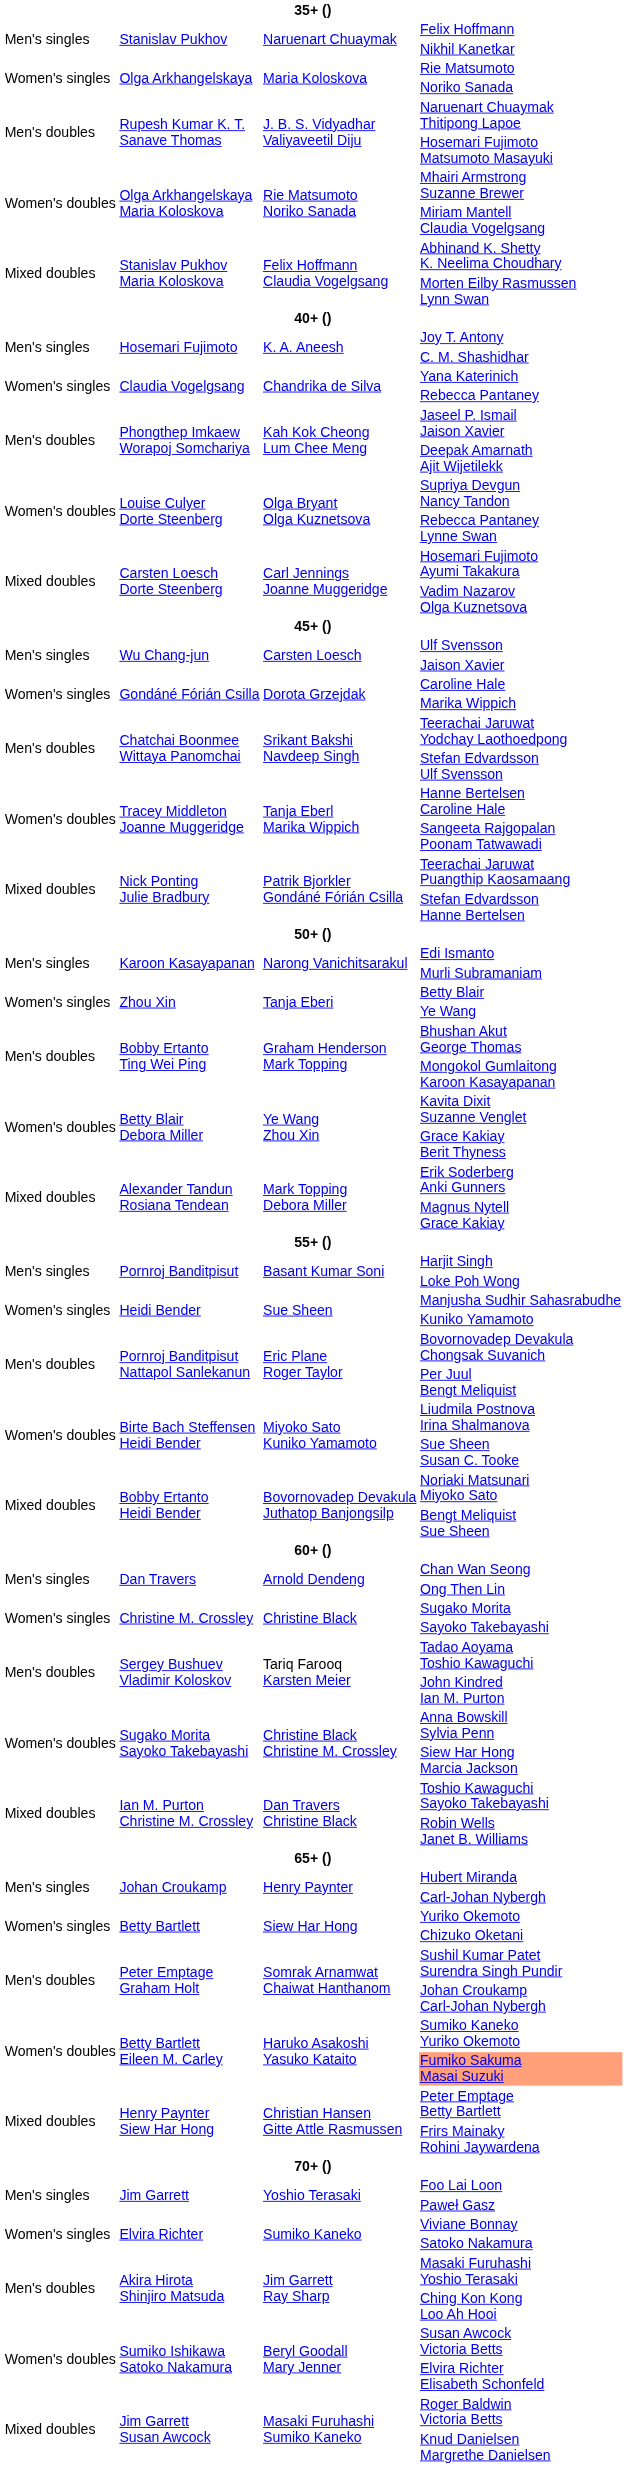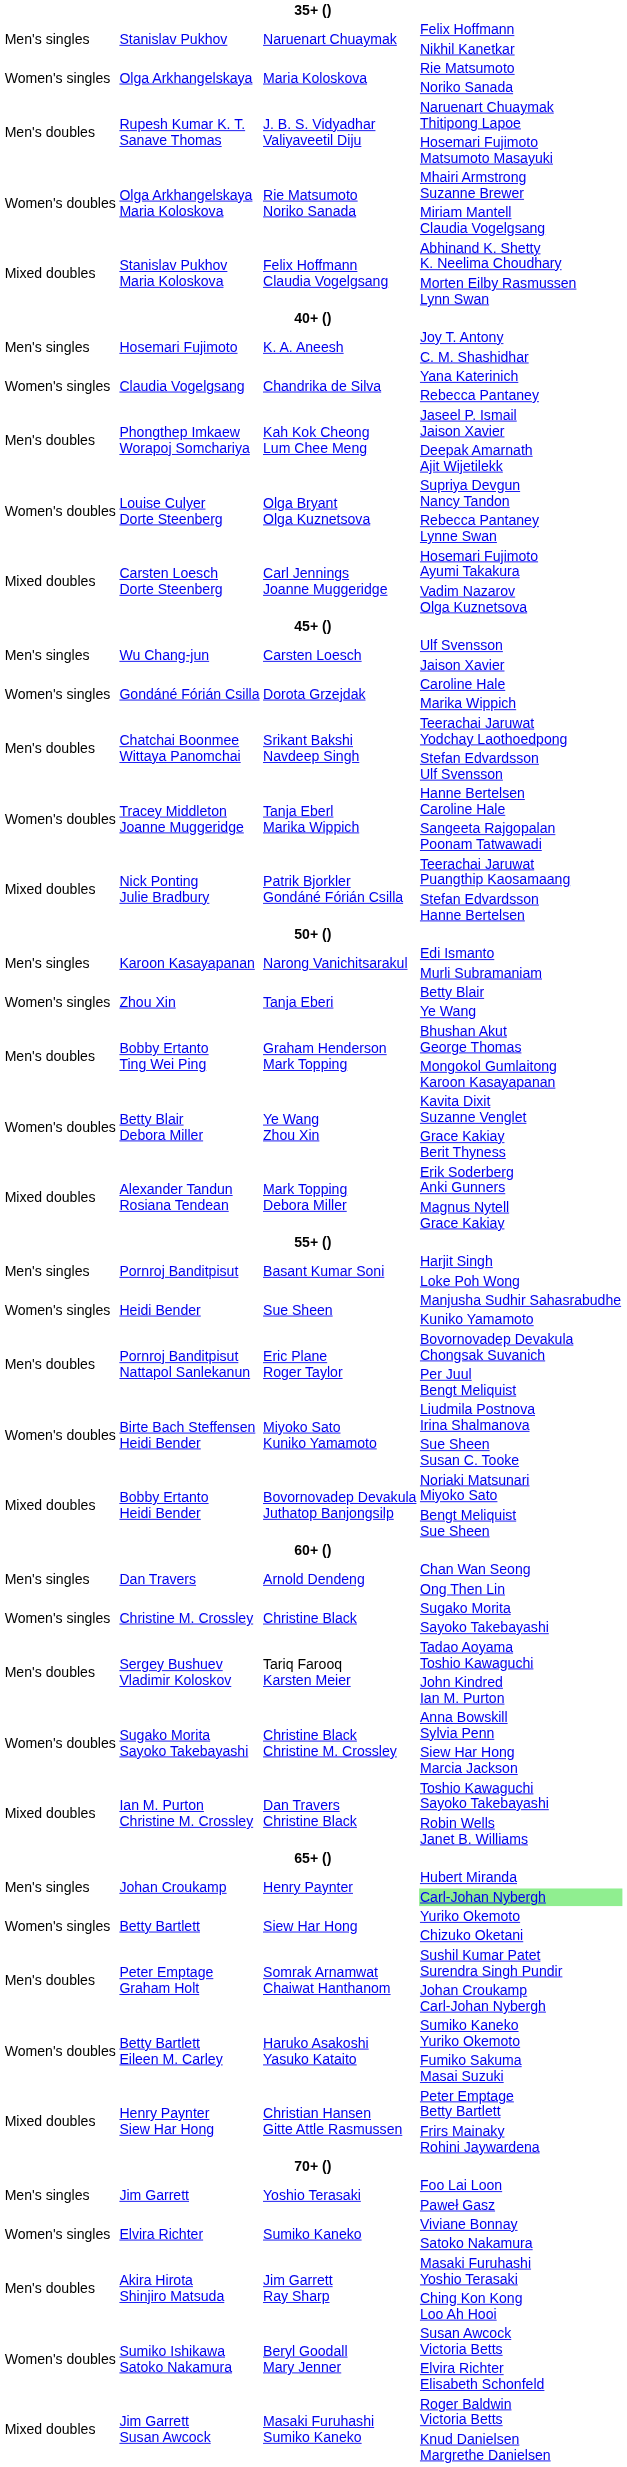Carl-Johan Nybergh | column 4: no background -> lightgreen background
Fumiko Sakuma Masai Suzuki | column 4: lightsalmon background -> no background
